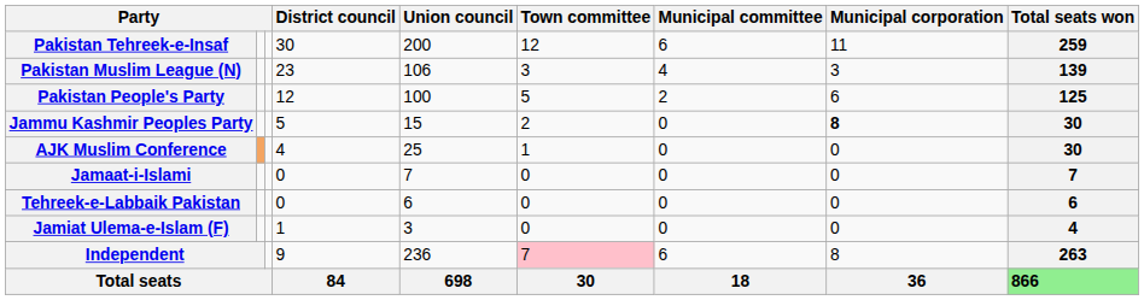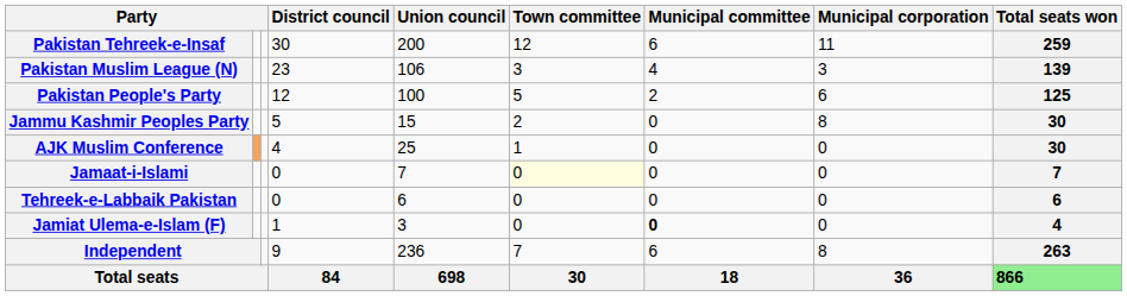Jammu Kashmir Peoples Party | Municipal corporation: bold -> normal
Jamaat-i-Islami | Town committee: no background -> lightyellow background
Jamiat Ulema-e-Islam (F) | Municipal committee: normal -> bold
Independent | Town committee: pink background -> no background
